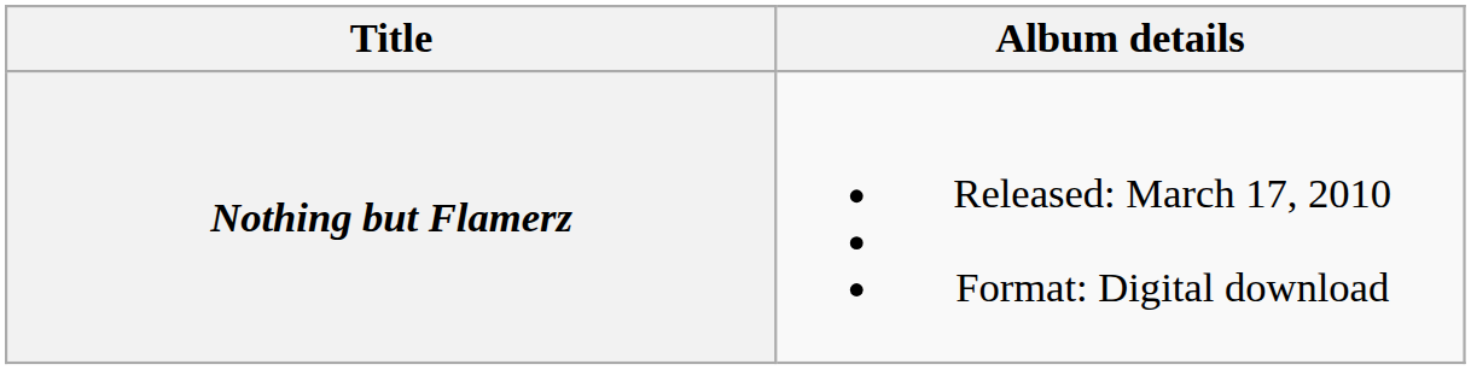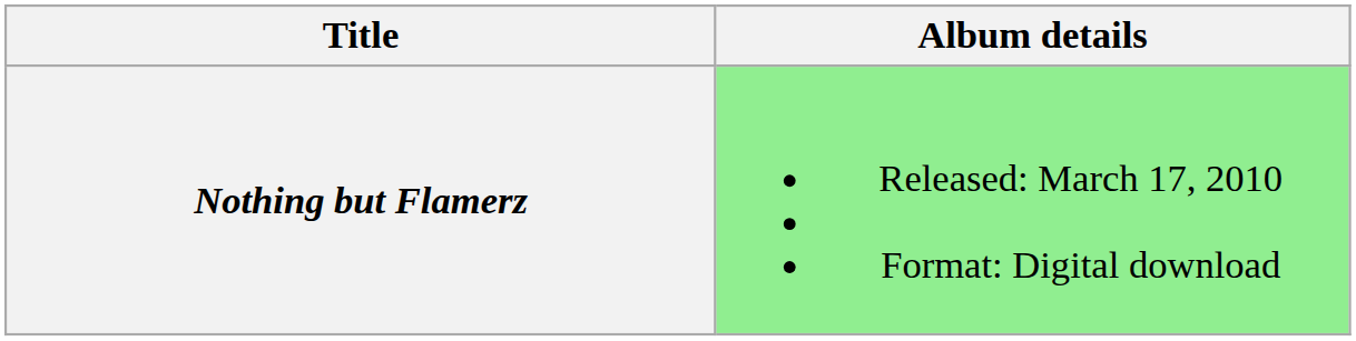Nothing but Flamerz | Album details: no background -> lightgreen background
